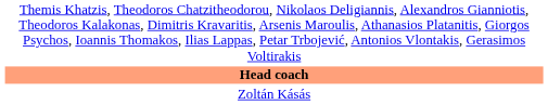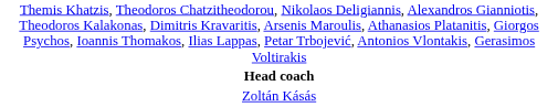row 2 | column 1: lightsalmon background -> no background
